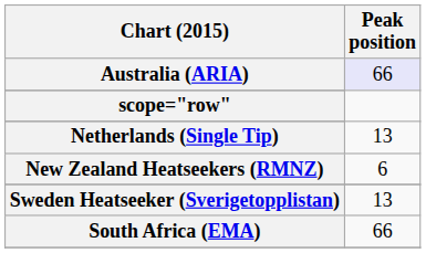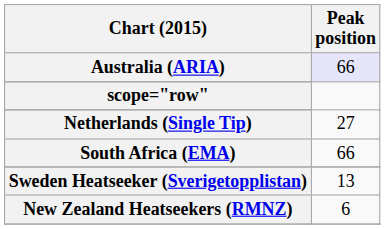Netherlands (Single Tip) | Peak position: 13 -> 27
rows swapped: New Zealand Heatseekers (RMNZ) <-> South Africa (EMA)
